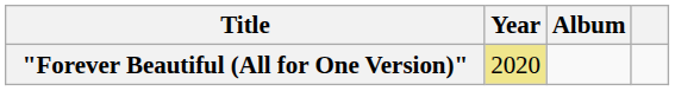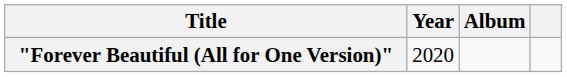row 2 | Year: khaki background -> no background
